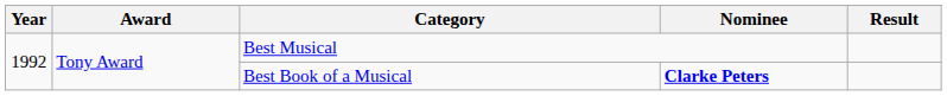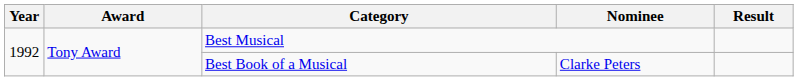Best Book of a Musical | Nominee: bold -> normal
